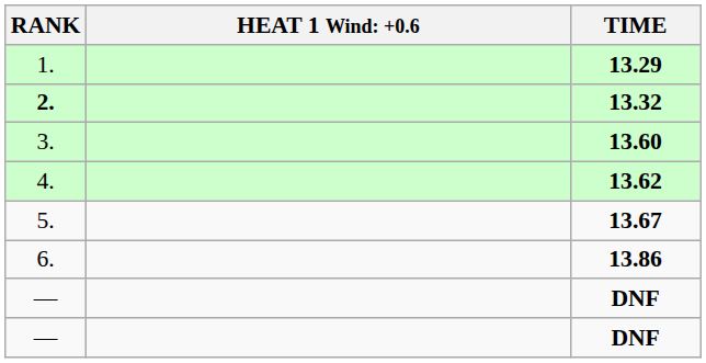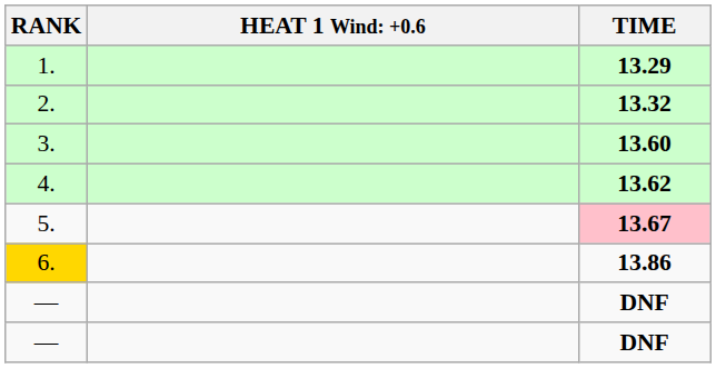2. | RANK: bold -> normal
5. | TIME: no background -> pink background
6. | RANK: no background -> gold background
